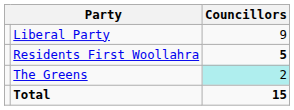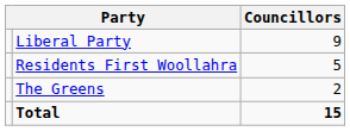Residents First Woollahra | Councillors: bold -> normal
The Greens | Councillors: paleturquoise background -> no background
